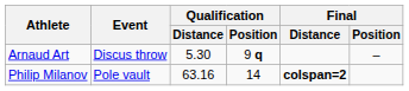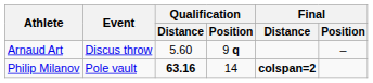Arnaud Art | Qualification / Distance: 5.30 -> 5.60
Philip Milanov | Qualification / Distance: normal -> bold
